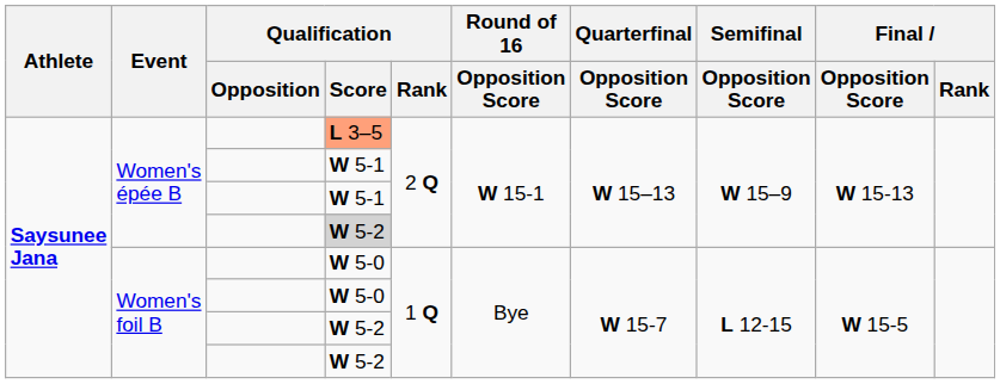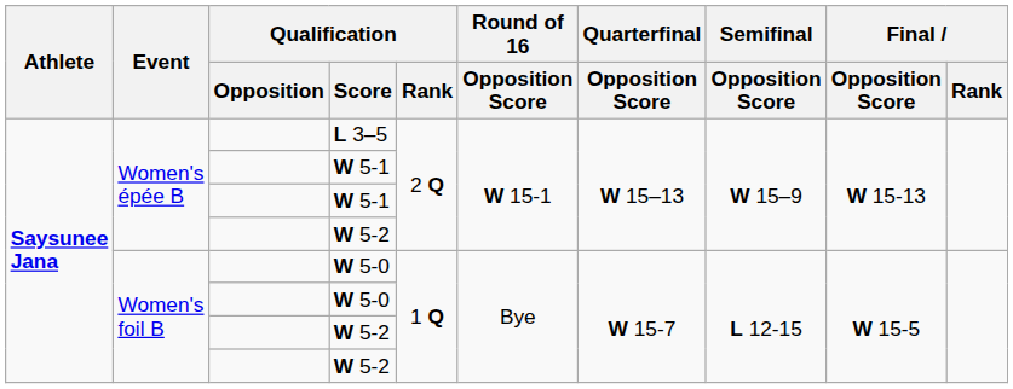L 3–5 | Qualification / Score: lightsalmon background -> no background
Women's épée B / W 5-2 | Qualification / Score: lightgrey background -> no background
